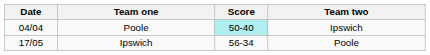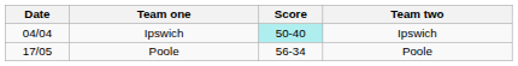row 2 | Team one: Poole -> Ipswich
row 3 | Team one: Ipswich -> Poole
